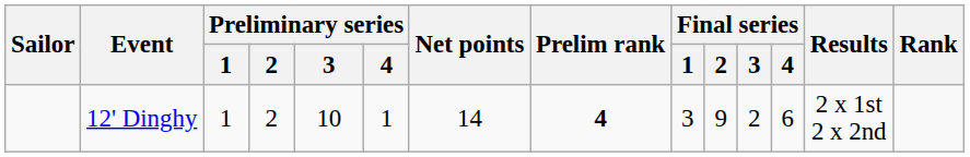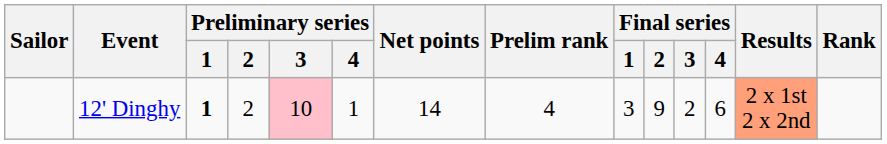12' Dinghy | Preliminary series / 1: normal -> bold
12' Dinghy | Preliminary series / 3: no background -> pink background
12' Dinghy | Prelim rank: bold -> normal
12' Dinghy | Results: no background -> lightsalmon background
